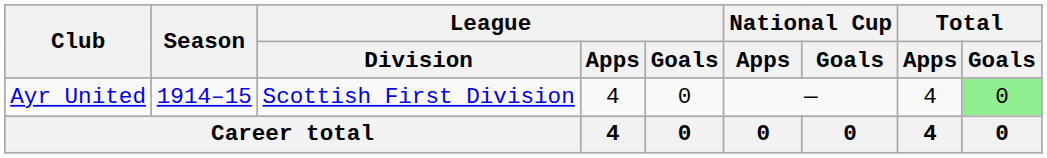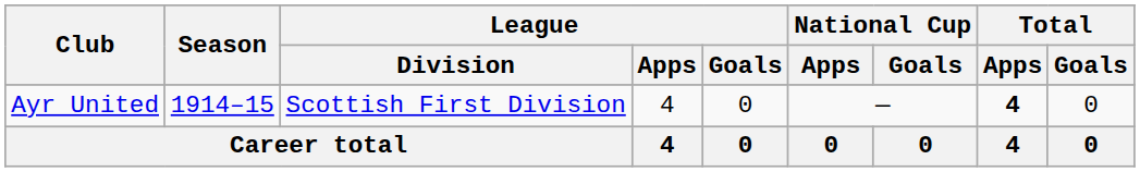Ayr United | Total / Apps: normal -> bold
Ayr United | Total / Goals: lightgreen background -> no background
